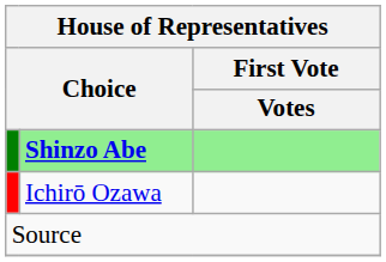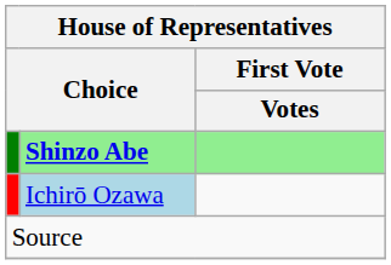Ichirō Ozawa | column 2: no background -> lightblue background
